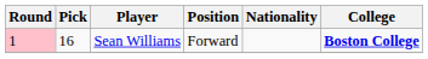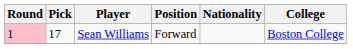Sean Williams | Pick: 16 -> 17
Sean Williams | College: bold -> normal
